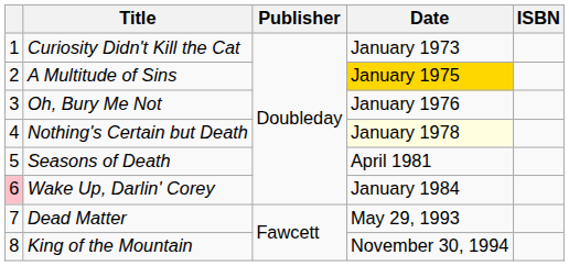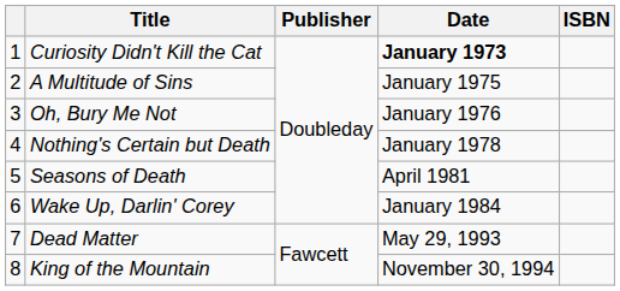Curiosity Didn't Kill the Cat | Date: normal -> bold
A Multitude of Sins | Date: gold background -> no background
Nothing's Certain but Death | Date: lightyellow background -> no background
Wake Up, Darlin' Corey | column 1: pink background -> no background
